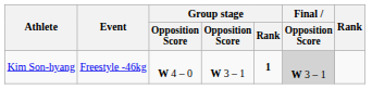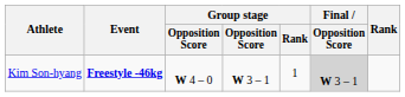Kim Son-hyang | Event: normal -> bold
Kim Son-hyang | Group stage / Rank: bold -> normal
